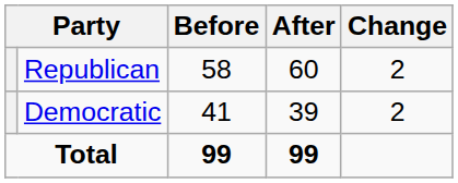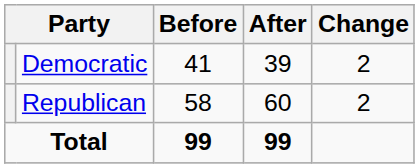rows swapped: Republican <-> Democratic
